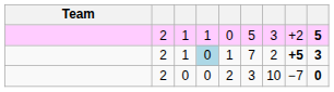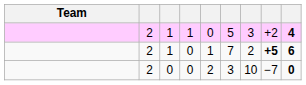row 2 | column 9: 5 -> 4
row 3 | column 4: lightblue background -> no background
row 3 | column 9: 3 -> 6
